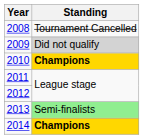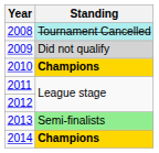2008 | Standing: no background -> paleturquoise background
